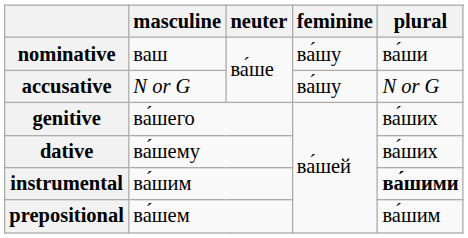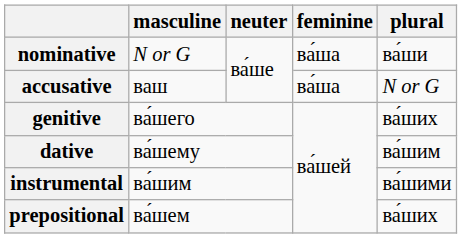nominative | masculine: ваш -> N or G
nominative | feminine: ва́шу -> ва́ша
accusative | masculine: N or G -> ваш
accusative | feminine: ва́шу -> ва́ша
dative | plural: ва́ших -> ва́шим
instrumental | plural: bold -> normal
prepositional | plural: ва́шим -> ва́ших
